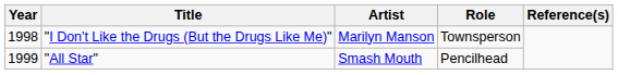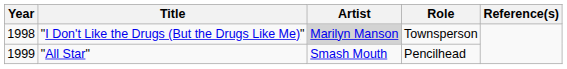"I Don't Like the Drugs (But the Drugs Like Me)" | Artist: no background -> lightgrey background
